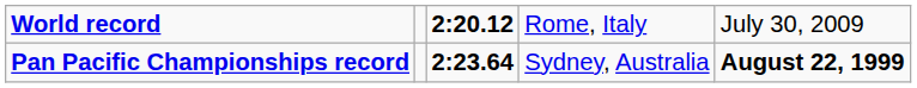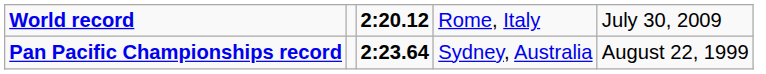Pan Pacific Championships record | column 5: bold -> normal
